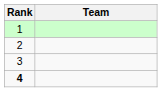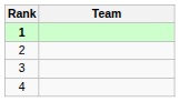1 | Rank: normal -> bold
4 | Rank: bold -> normal
